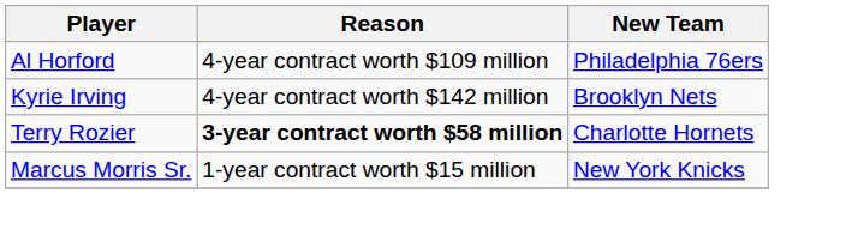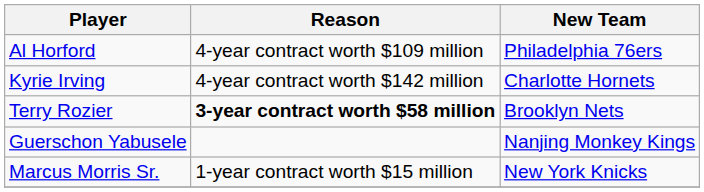Kyrie Irving | New Team: Brooklyn Nets -> Charlotte Hornets
Terry Rozier | New Team: Charlotte Hornets -> Brooklyn Nets
+ row: Guerschon Yabusele | Nanjing Monkey Kings
